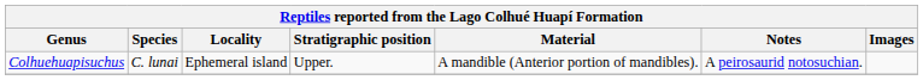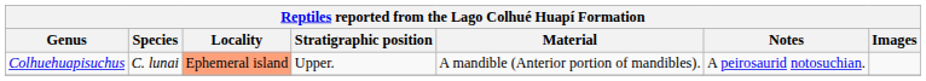Colhuehuapisuchus | Locality: no background -> lightsalmon background
